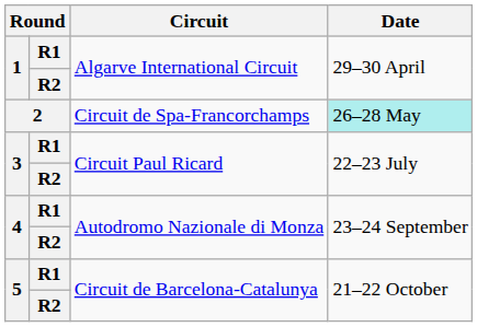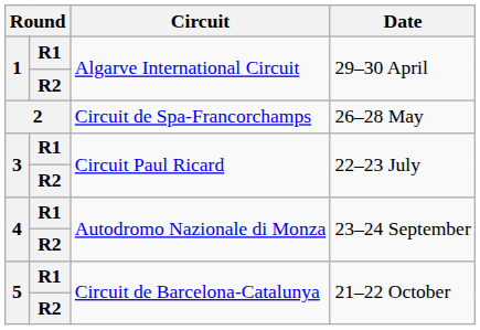2 | Date: paleturquoise background -> no background
